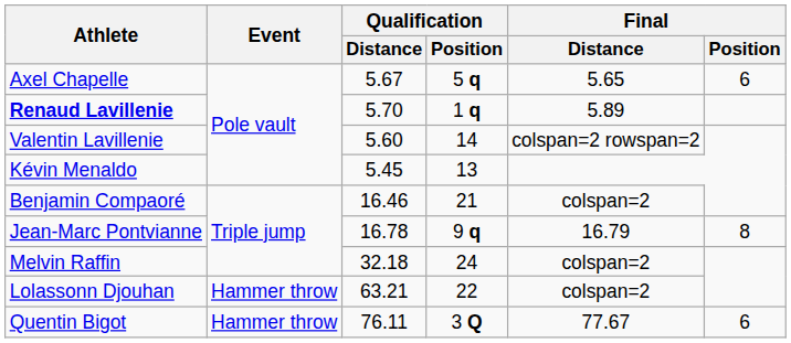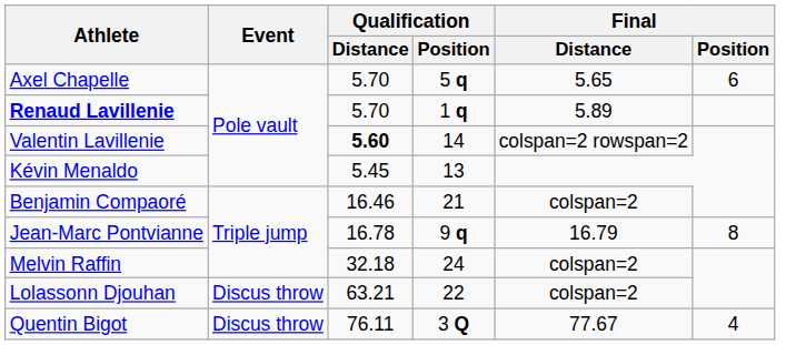Axel Chapelle | Qualification / Distance: 5.67 -> 5.70
Valentin Lavillenie | Qualification / Distance: normal -> bold
Lolassonn Djouhan | Event: Hammer throw -> Discus throw
Quentin Bigot | Event: Hammer throw -> Discus throw
Quentin Bigot | Final / Position: 6 -> 4
